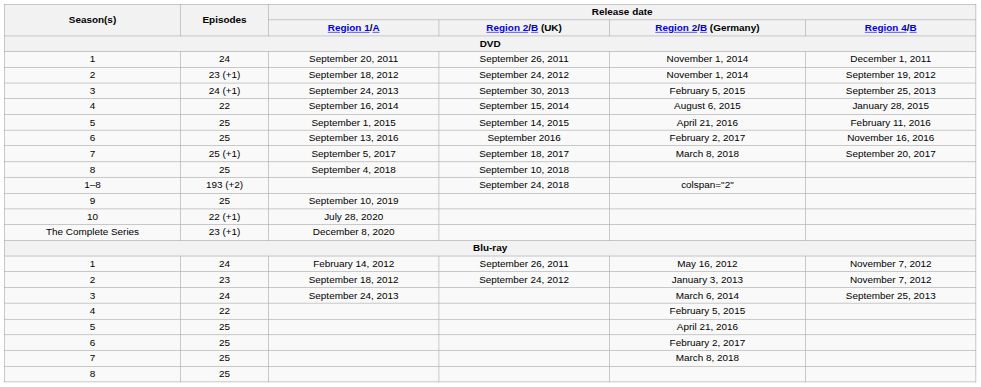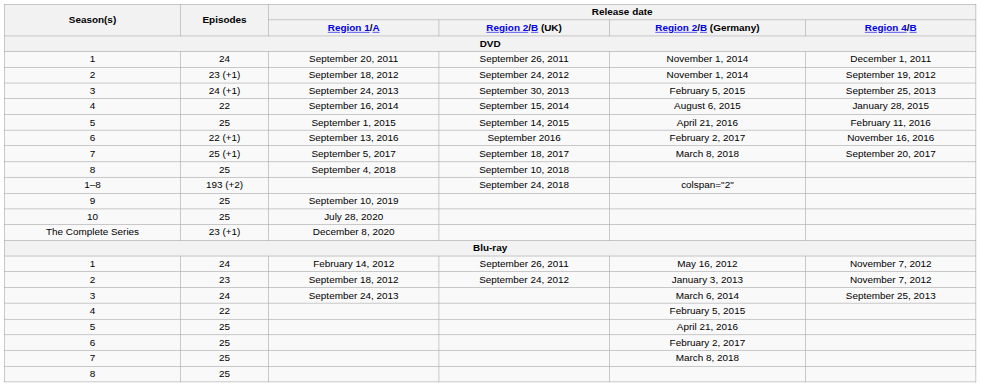September 13, 2016 | Episodes: 25 -> 22 (+1)
July 28, 2020 | Episodes: 22 (+1) -> 25
